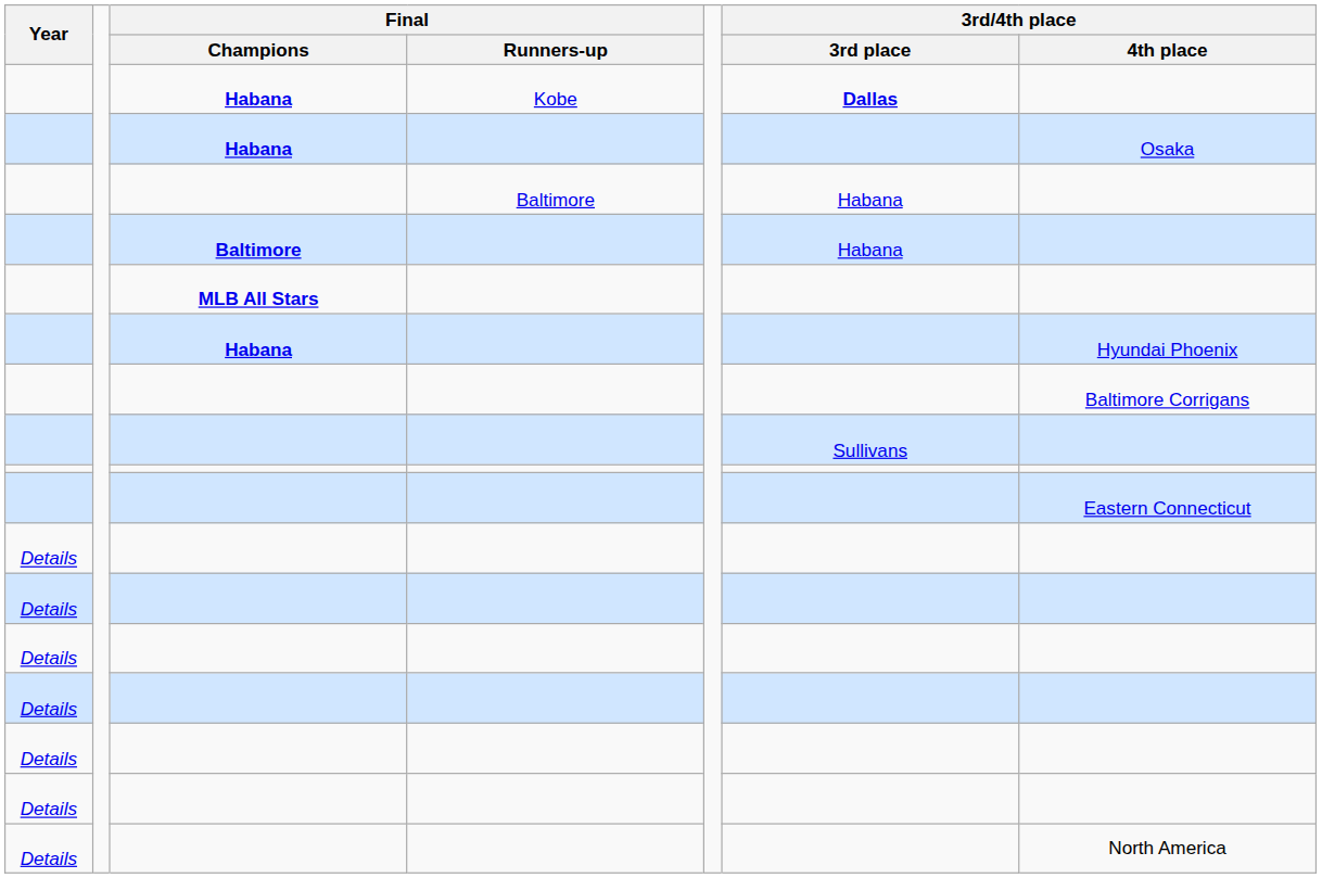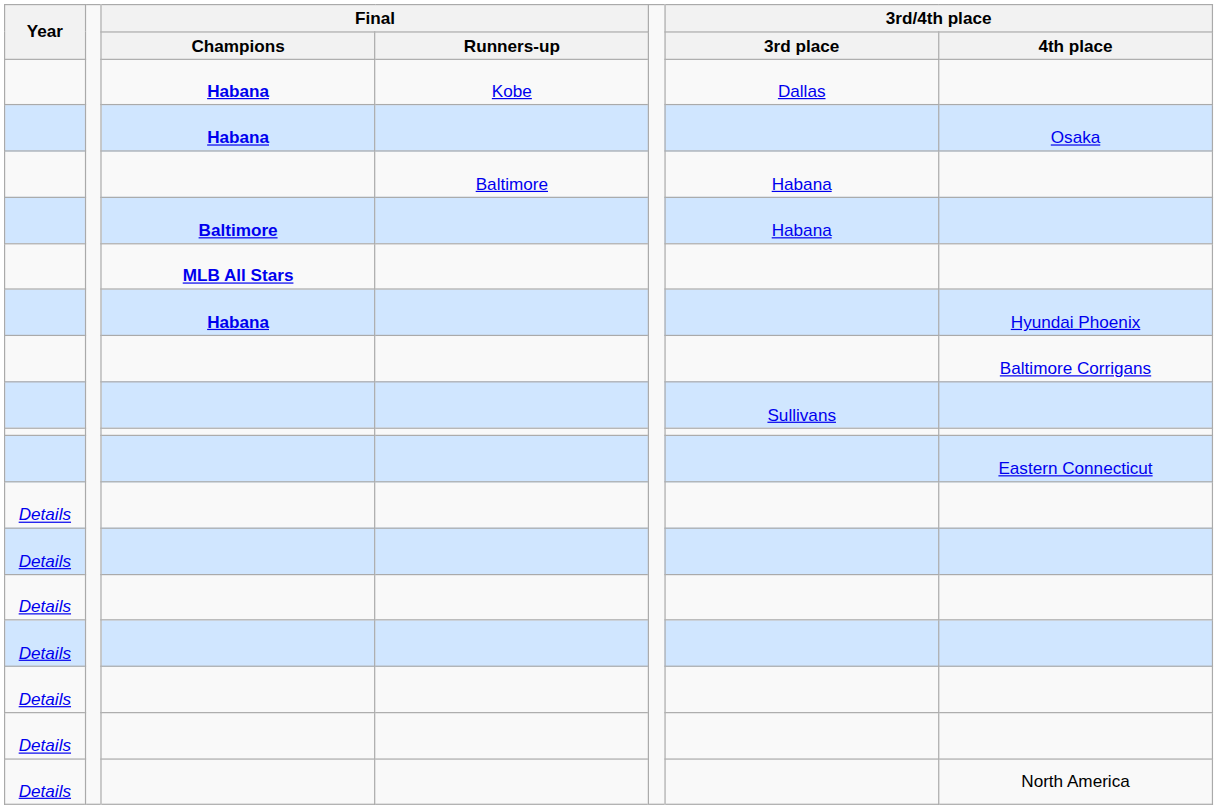Habana / Kobe | 3rd/4th place / 3rd place: bold -> normal
